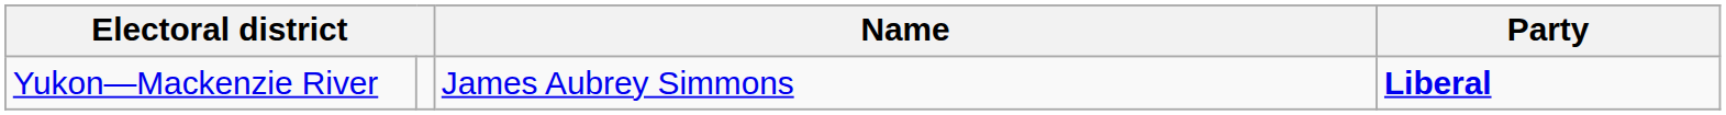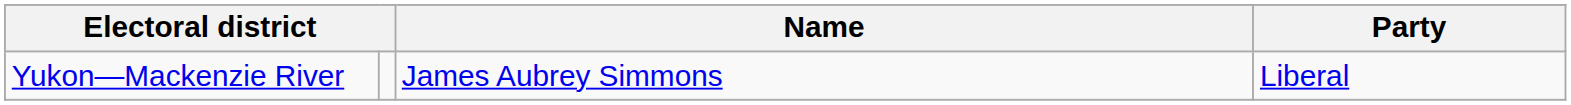Yukon—Mackenzie River | Party: bold -> normal
